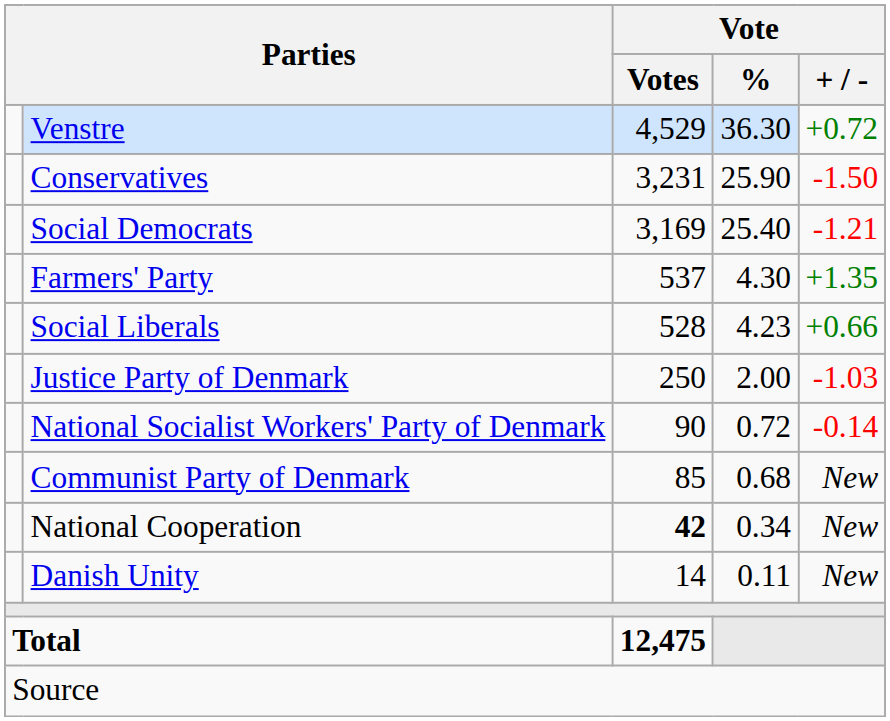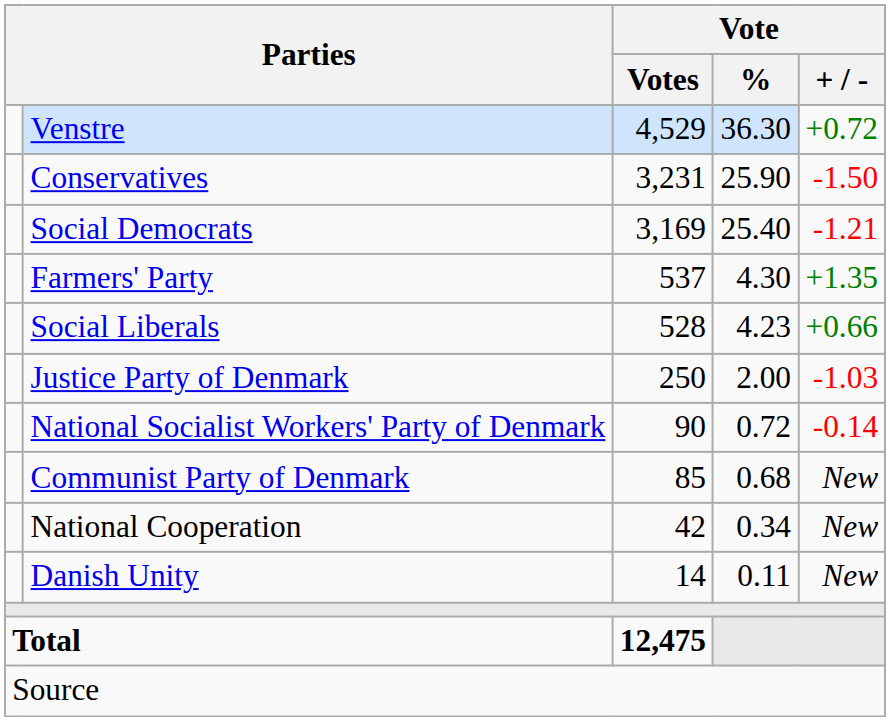National Cooperation | Vote / Votes: bold -> normal
